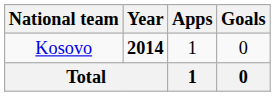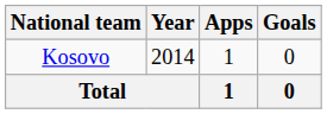Kosovo | Year: bold -> normal
